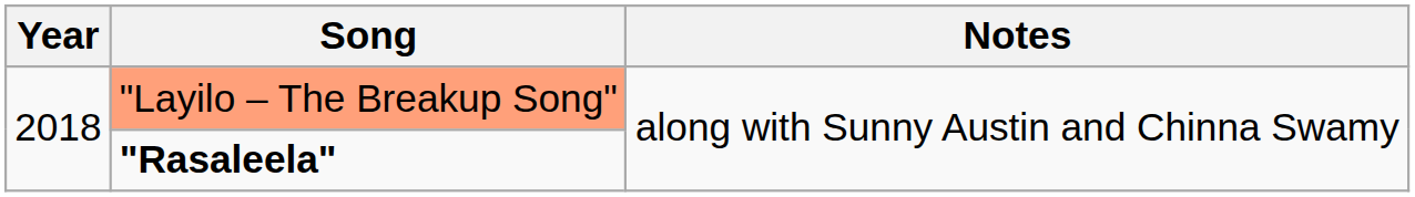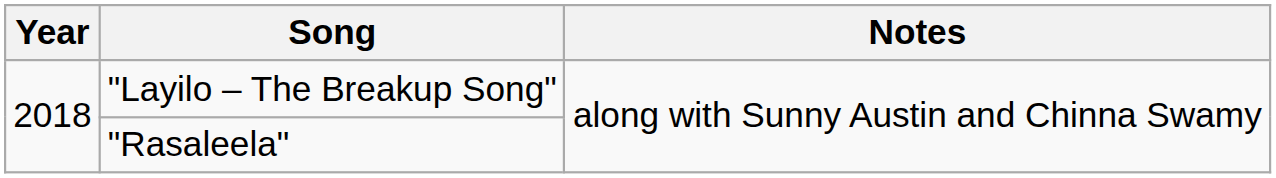"Layilo – The Breakup Song" | Song: lightsalmon background -> no background
"Rasaleela" | Song: bold -> normal
